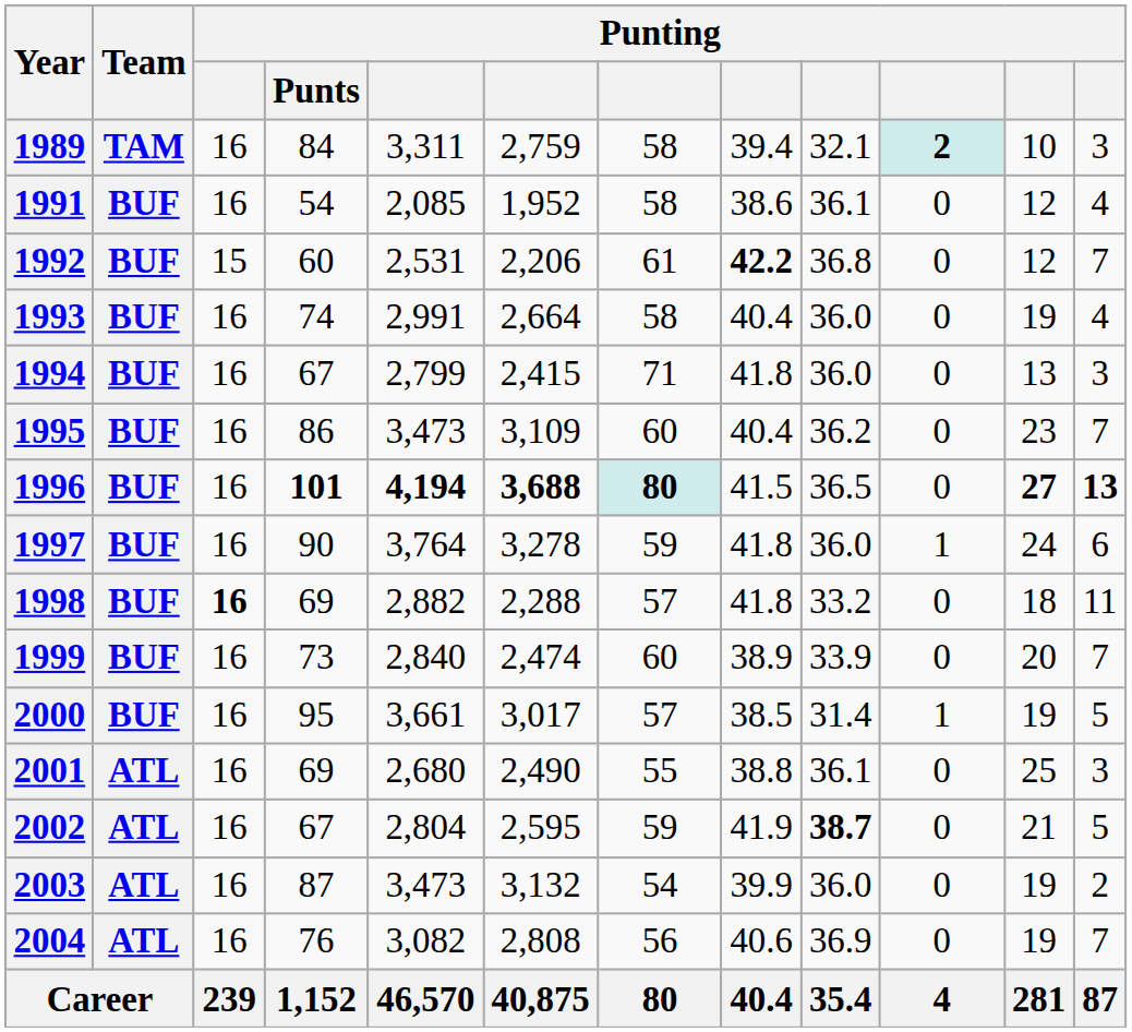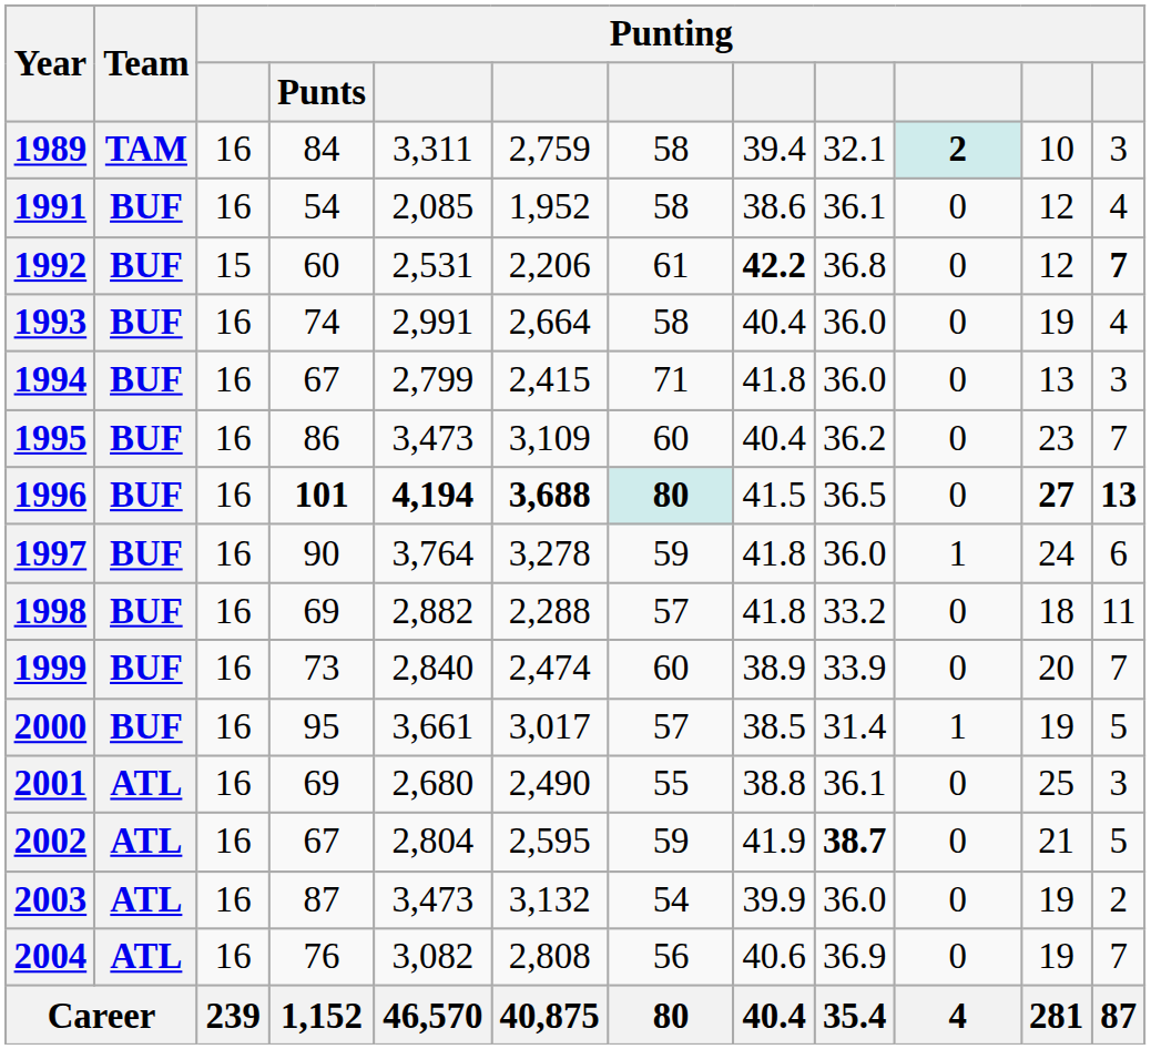1992 | column 12: normal -> bold
1998 | column 3: bold -> normal
